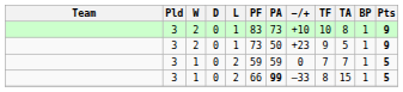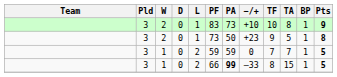row 3 | Pts: 9 -> 8
